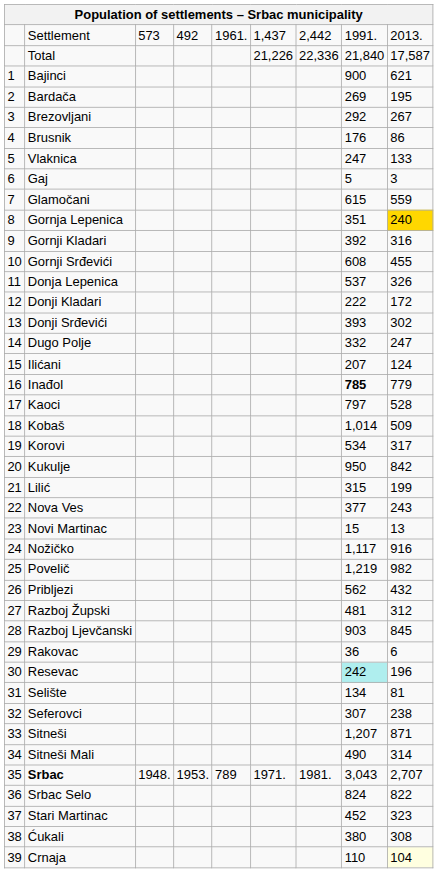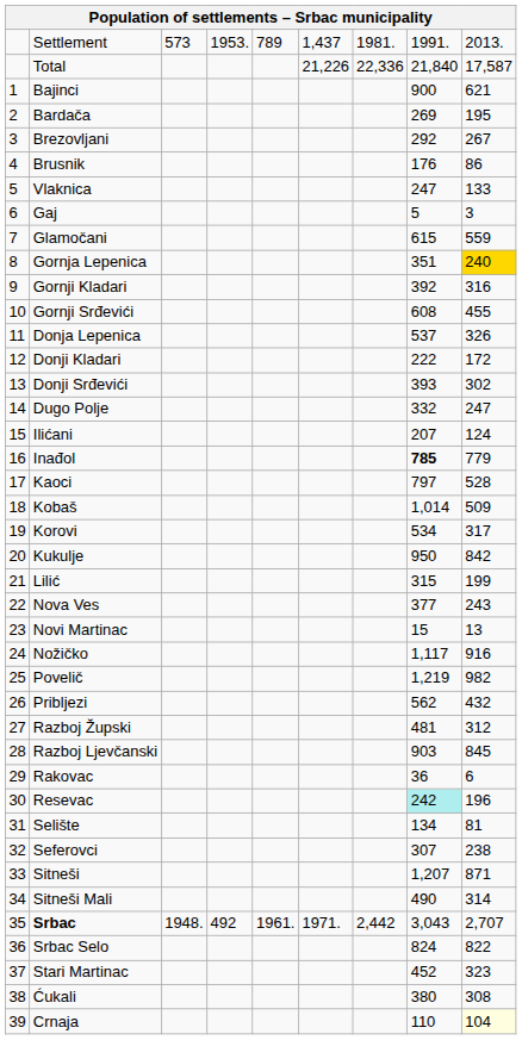Settlement | column 4: 492 -> 1953.
Settlement | column 5: 1961. -> 789
Settlement | column 7: 2,442 -> 1981.
Srbac | column 4: 1953. -> 492
Srbac | column 5: 789 -> 1961.
Srbac | column 7: 1981. -> 2,442
